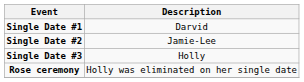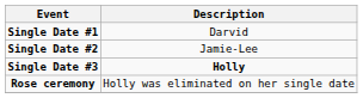Single Date #3 | Description: normal -> bold
